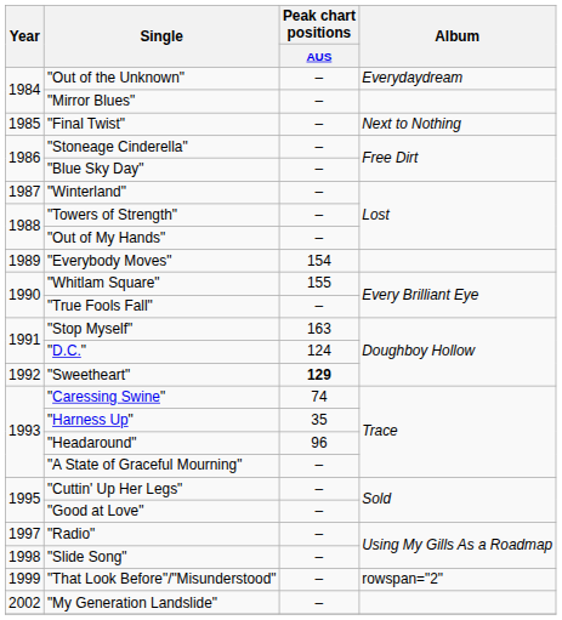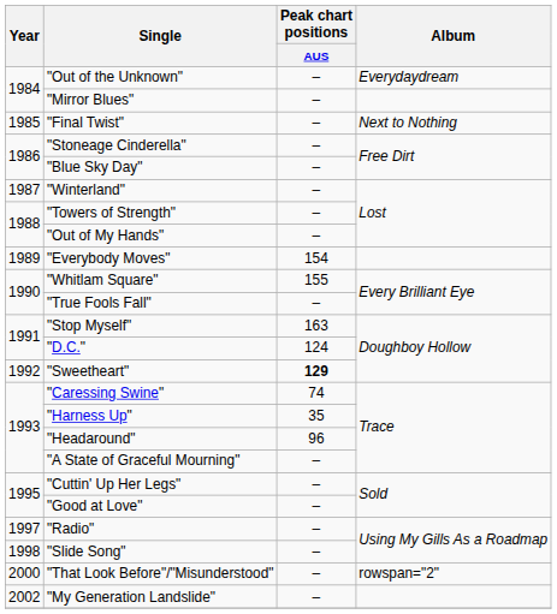"That Look Before"/"Misunderstood" | Year: 1999 -> 2000
